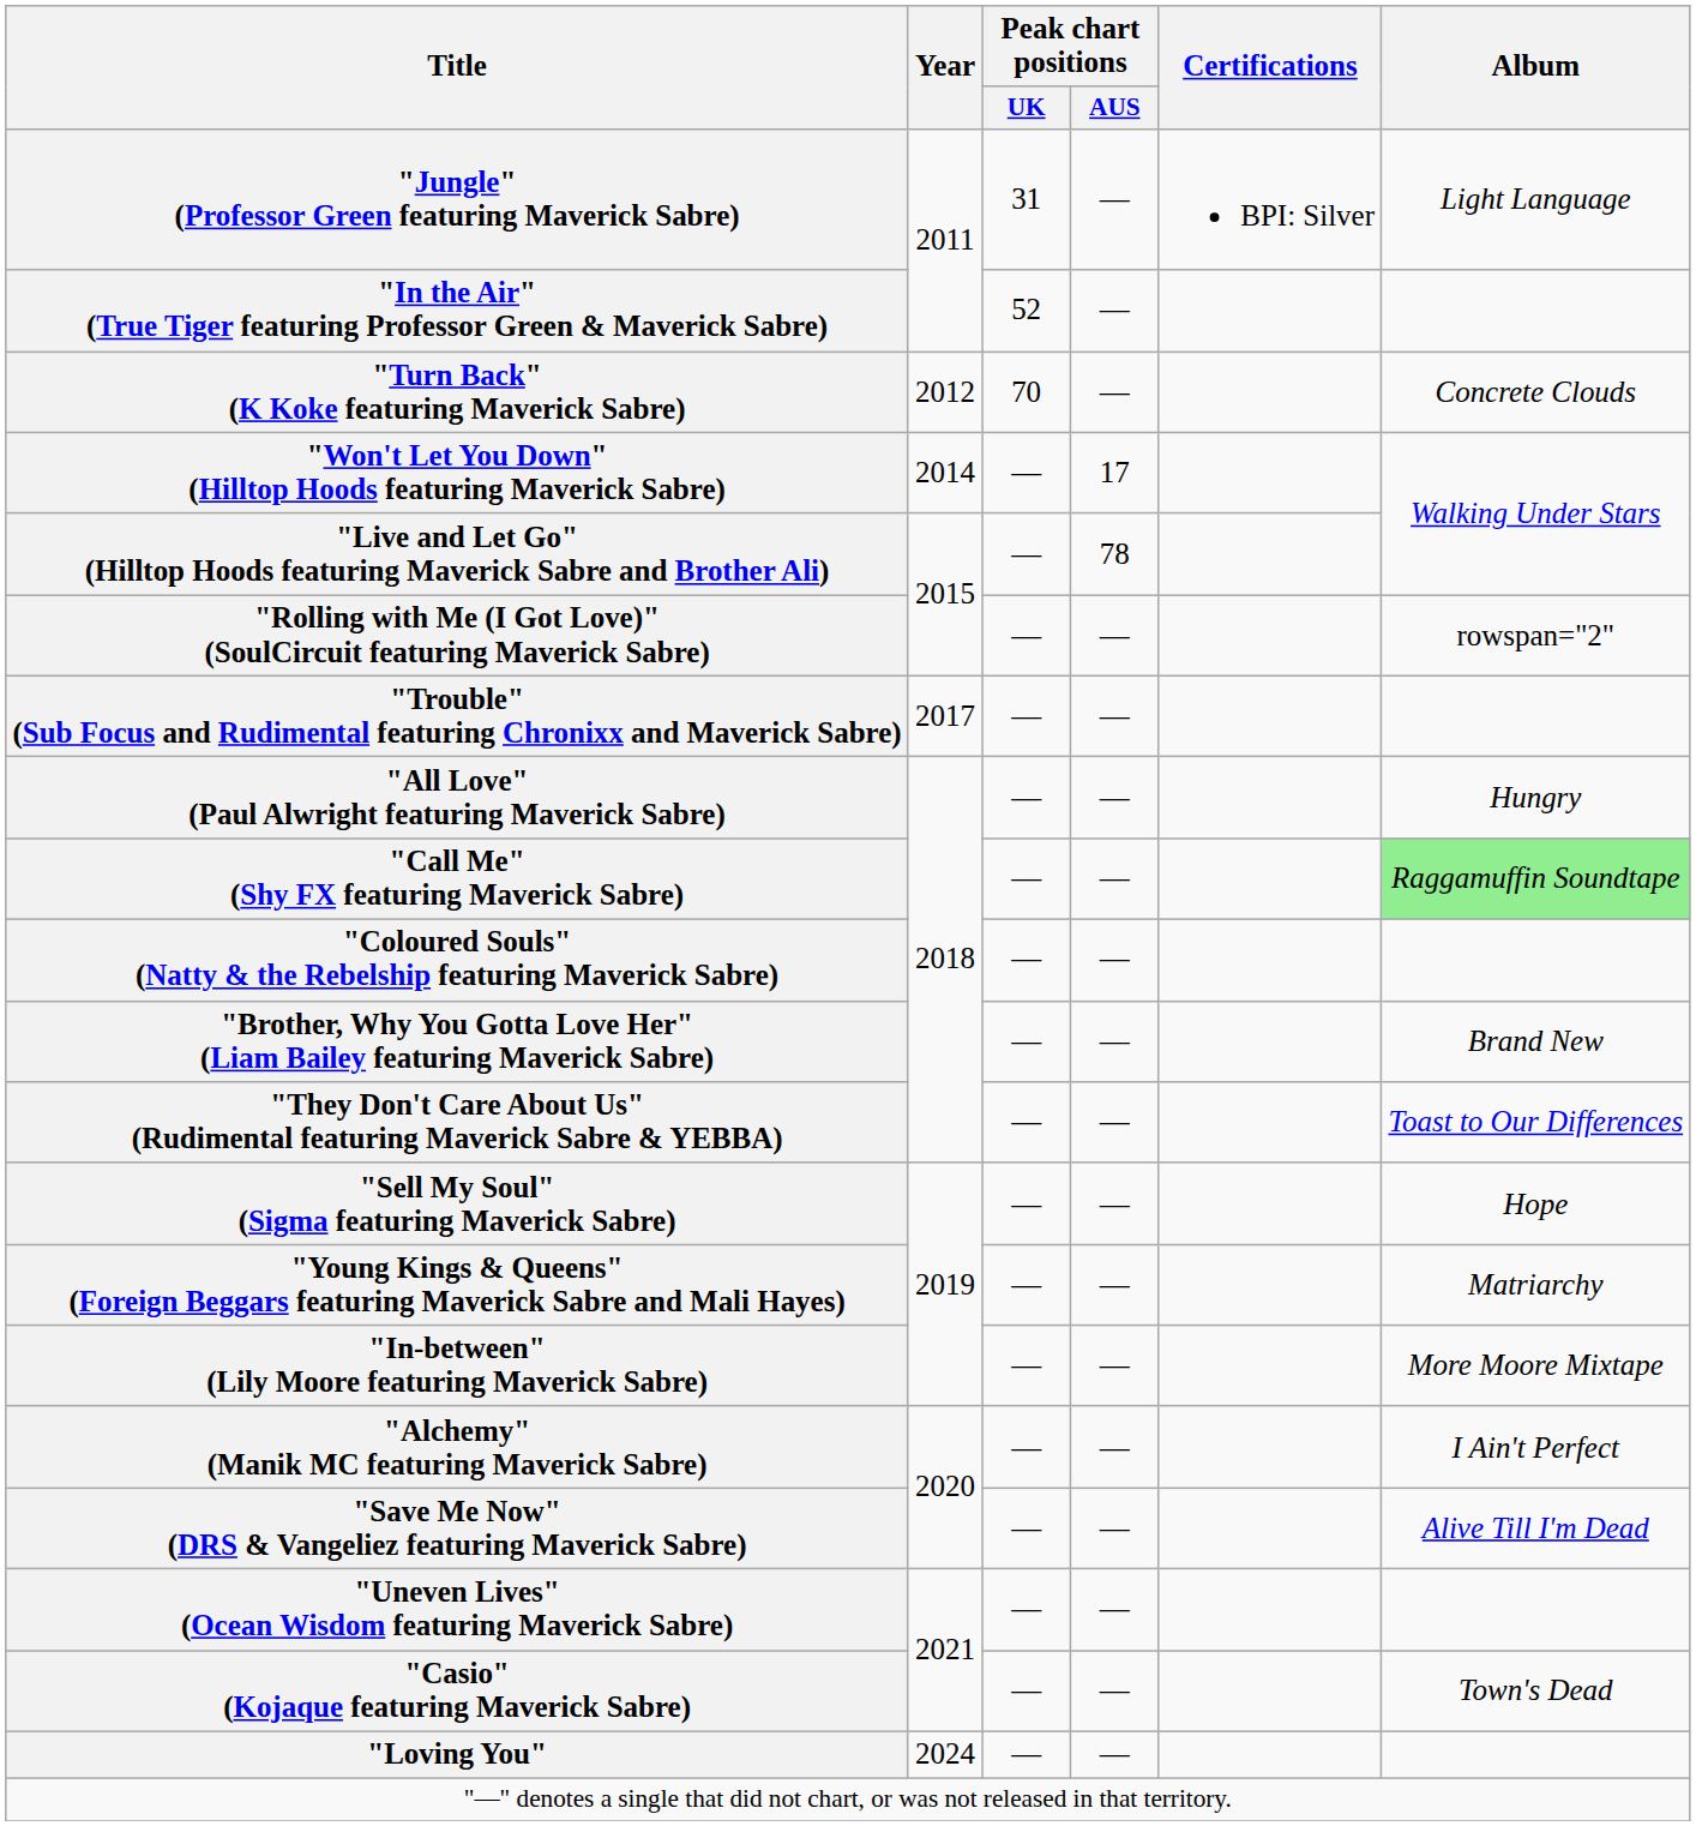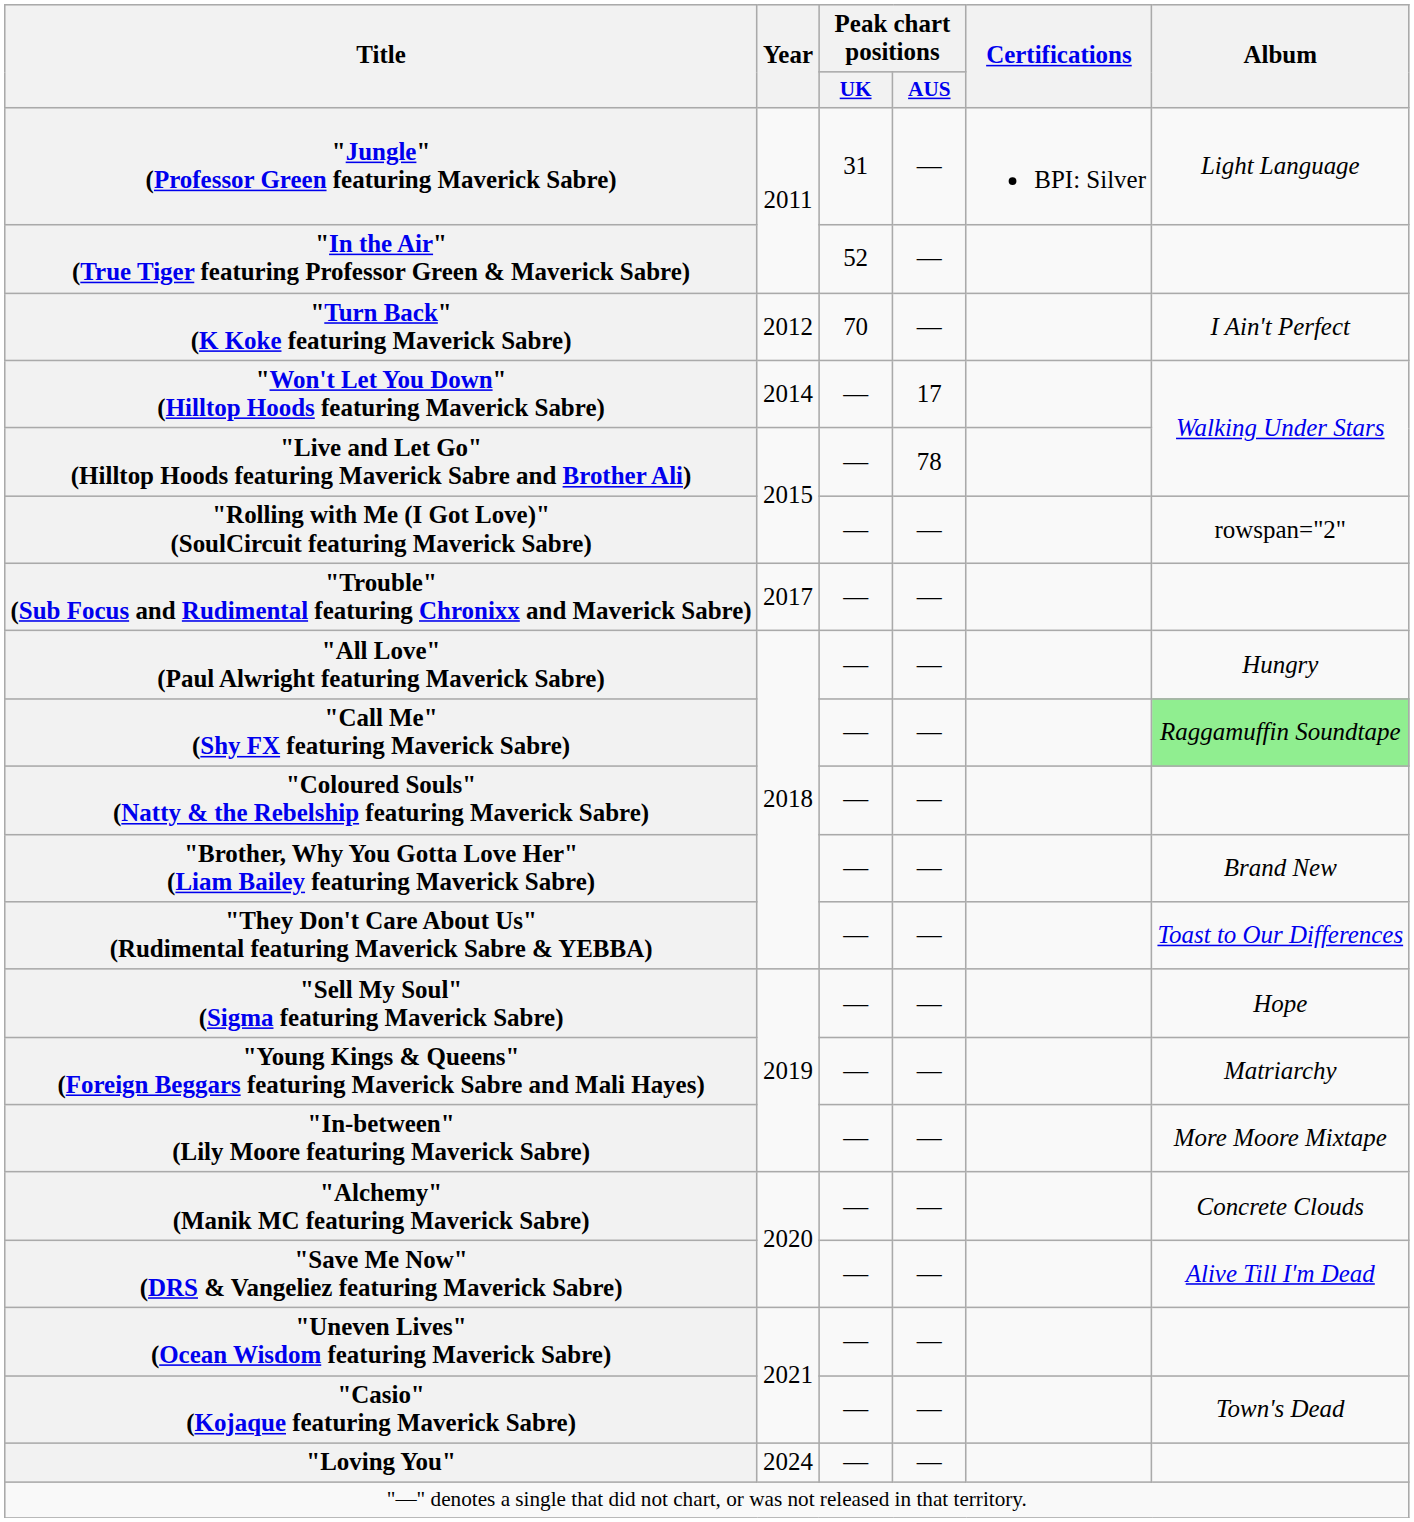"Turn Back" (K Koke featuring Maverick Sabre) | Album: Concrete Clouds -> I Ain't Perfect
"Alchemy" (Manik MC featuring Maverick Sabre) | Album: I Ain't Perfect -> Concrete Clouds
